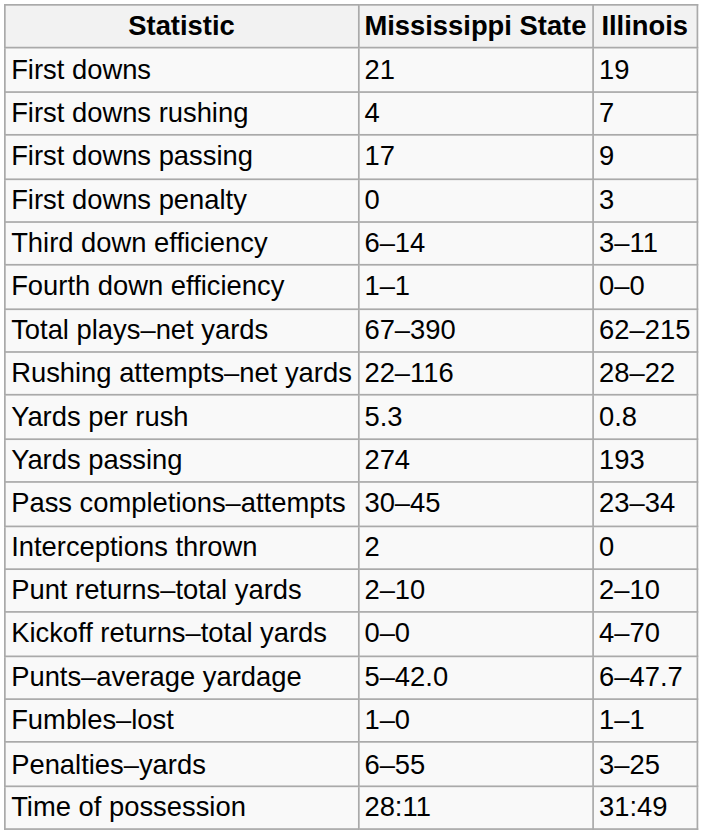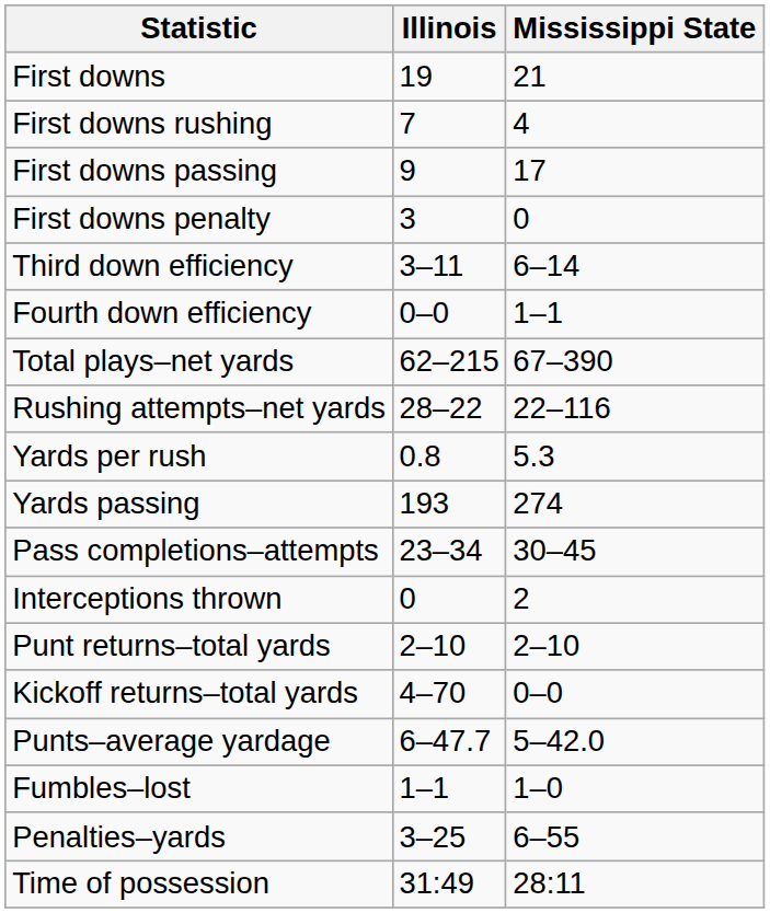columns swapped: Mississippi State <-> Illinois
